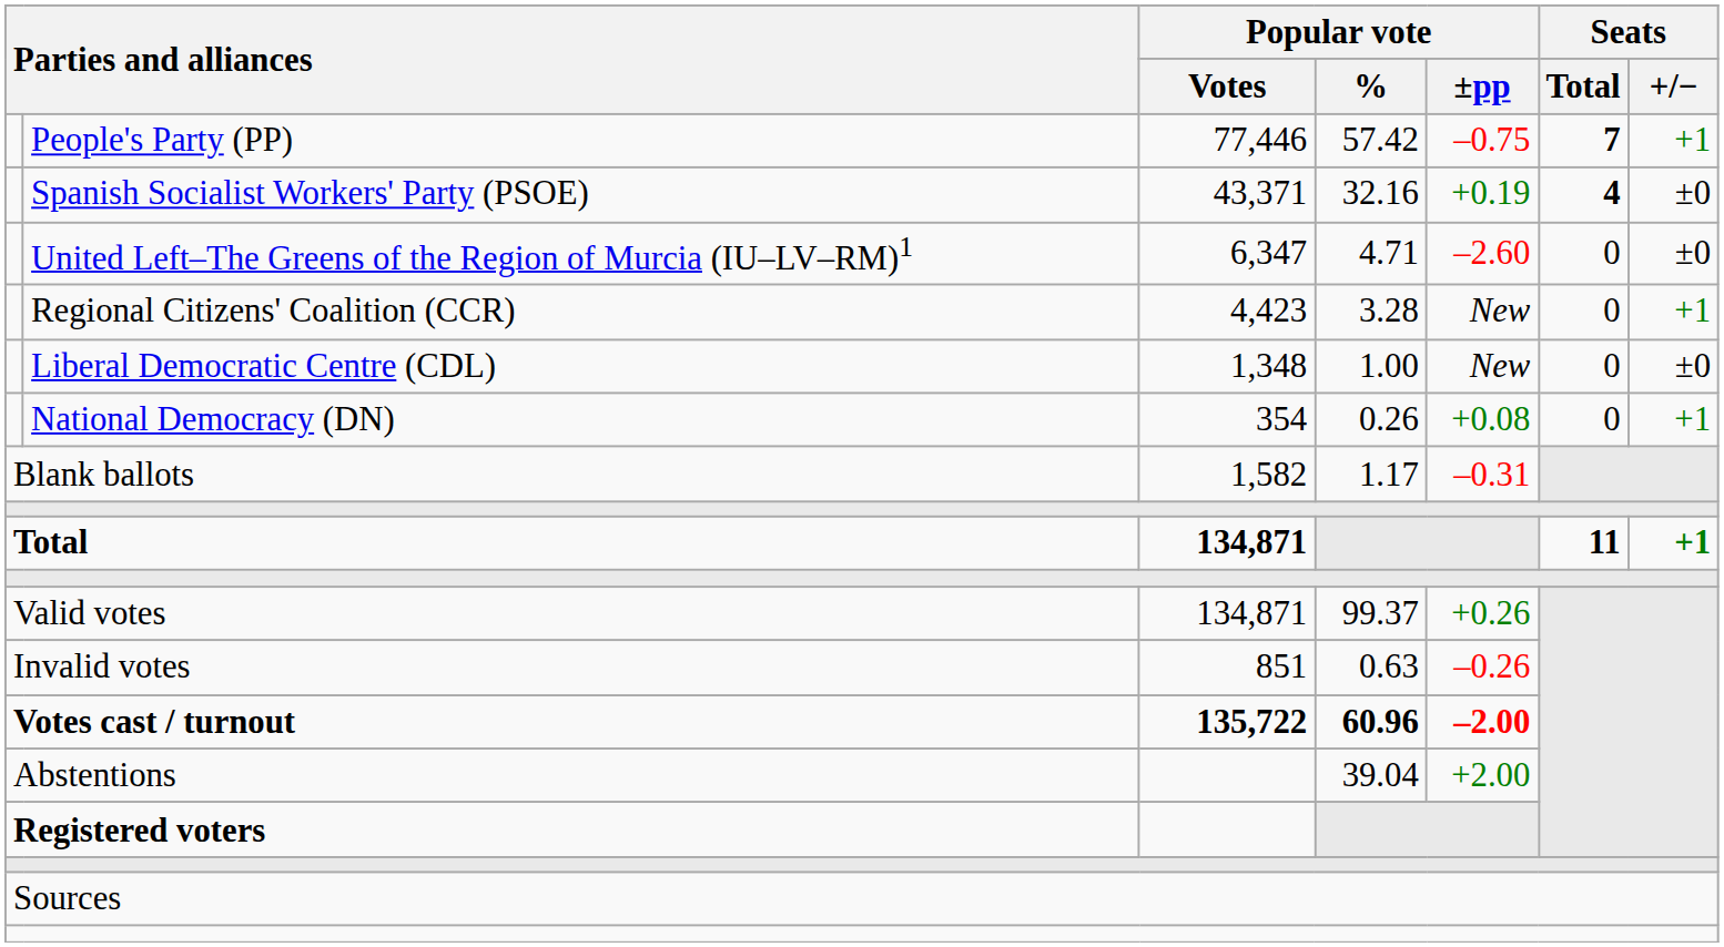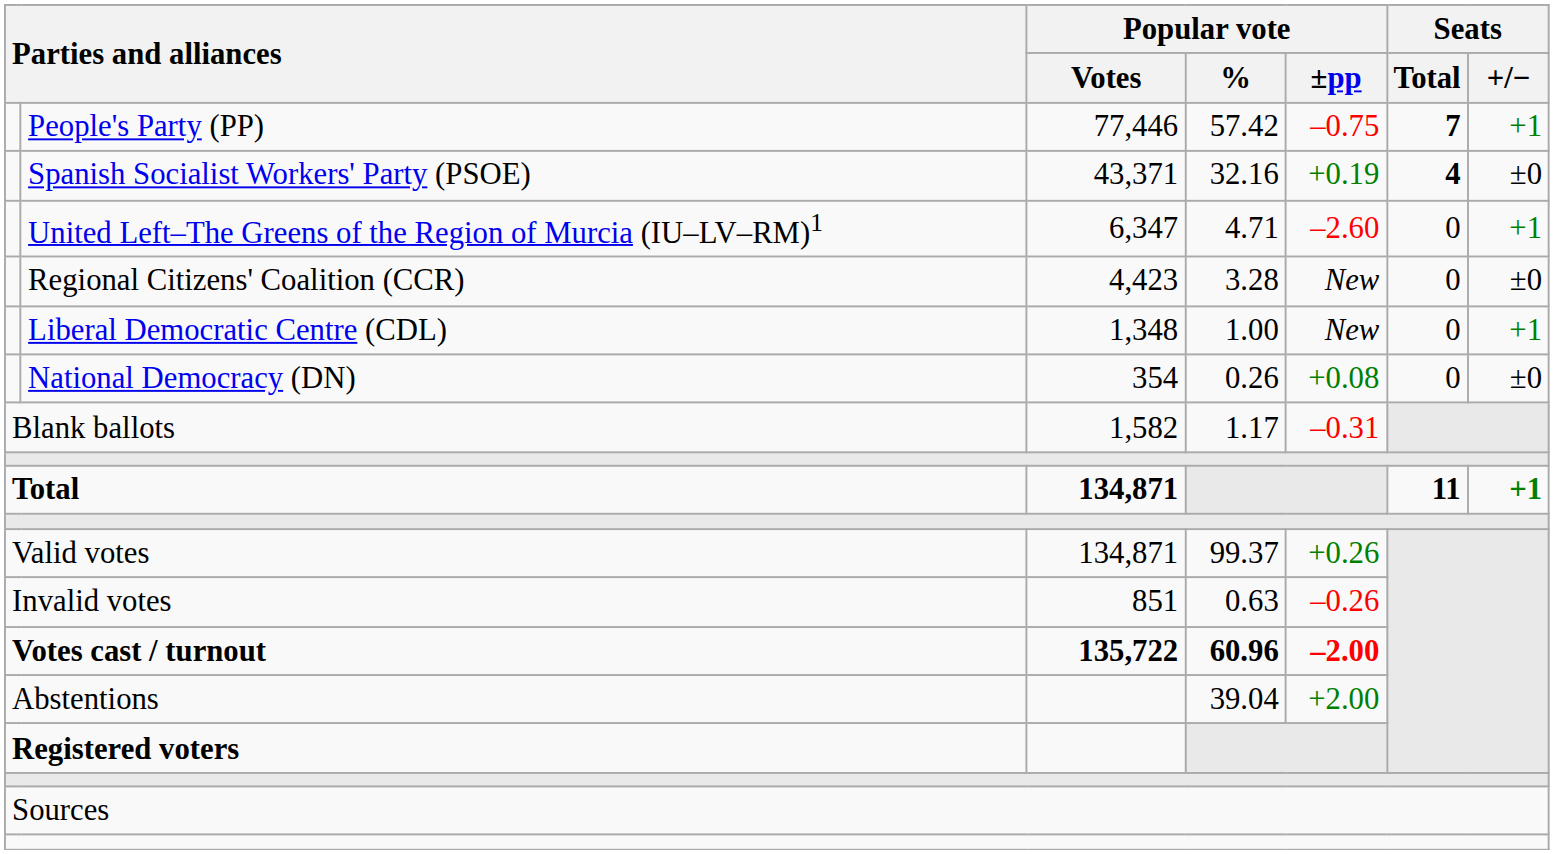United Left–The Greens of the Region of Murcia (IU–LV–RM)1 | Seats / +/−: ±0 -> +1
Regional Citizens' Coalition (CCR) | Seats / +/−: +1 -> ±0
Liberal Democratic Centre (CDL) | Seats / +/−: ±0 -> +1
National Democracy (DN) | Seats / +/−: +1 -> ±0
